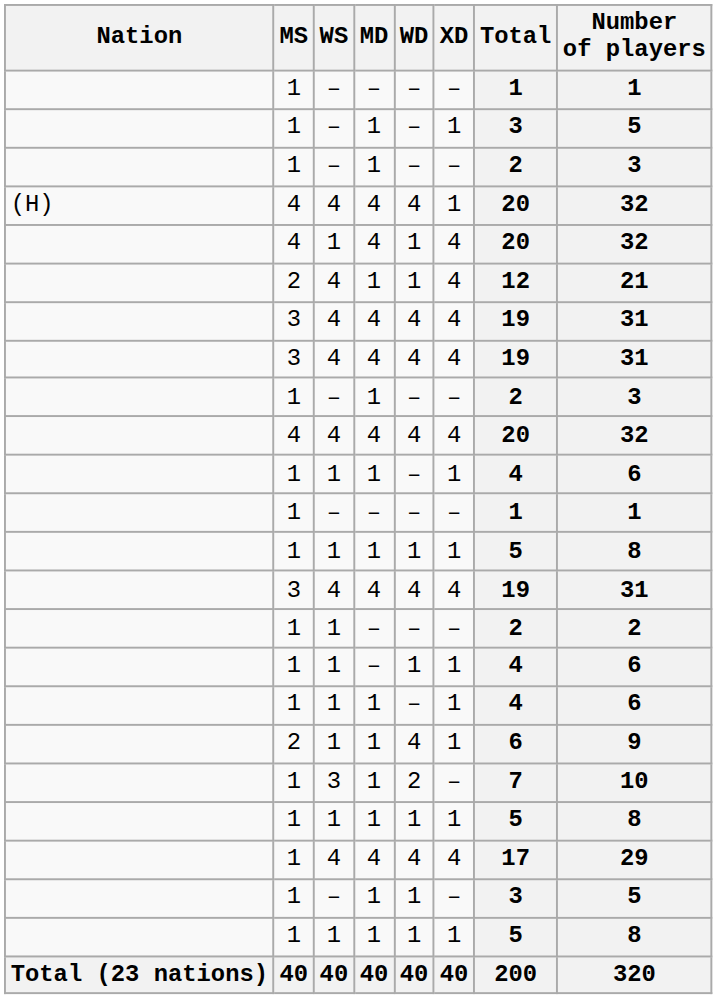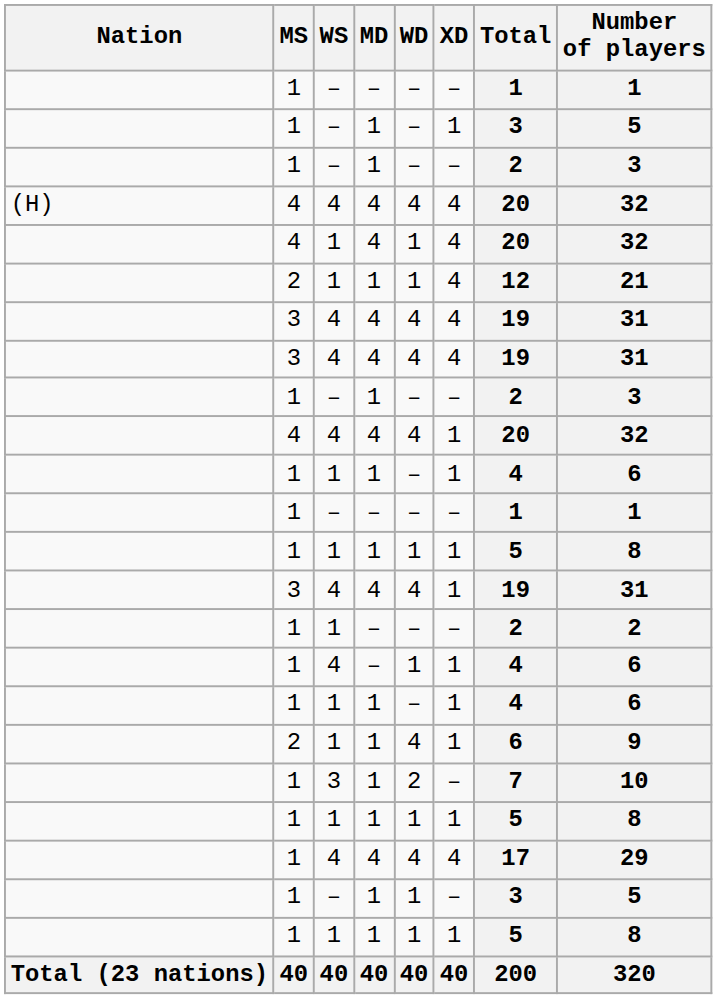row 5 | XD: 1 -> 4
row 7 | WS: 4 -> 1
row 11 | XD: 4 -> 1
row 15 | XD: 4 -> 1
row 17 | WS: 1 -> 4
